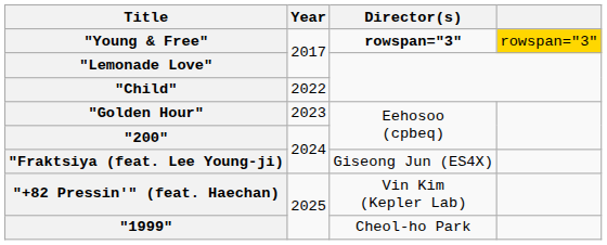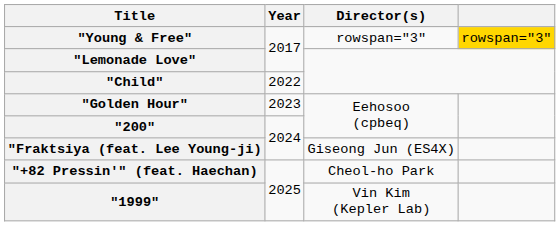"Young & Free" | Director(s): bold -> normal
"+82 Pressin'" (feat. Haechan) | Director(s): Vin Kim (Kepler Lab) -> Cheol-ho Park
"1999" | Director(s): Cheol-ho Park -> Vin Kim (Kepler Lab)
